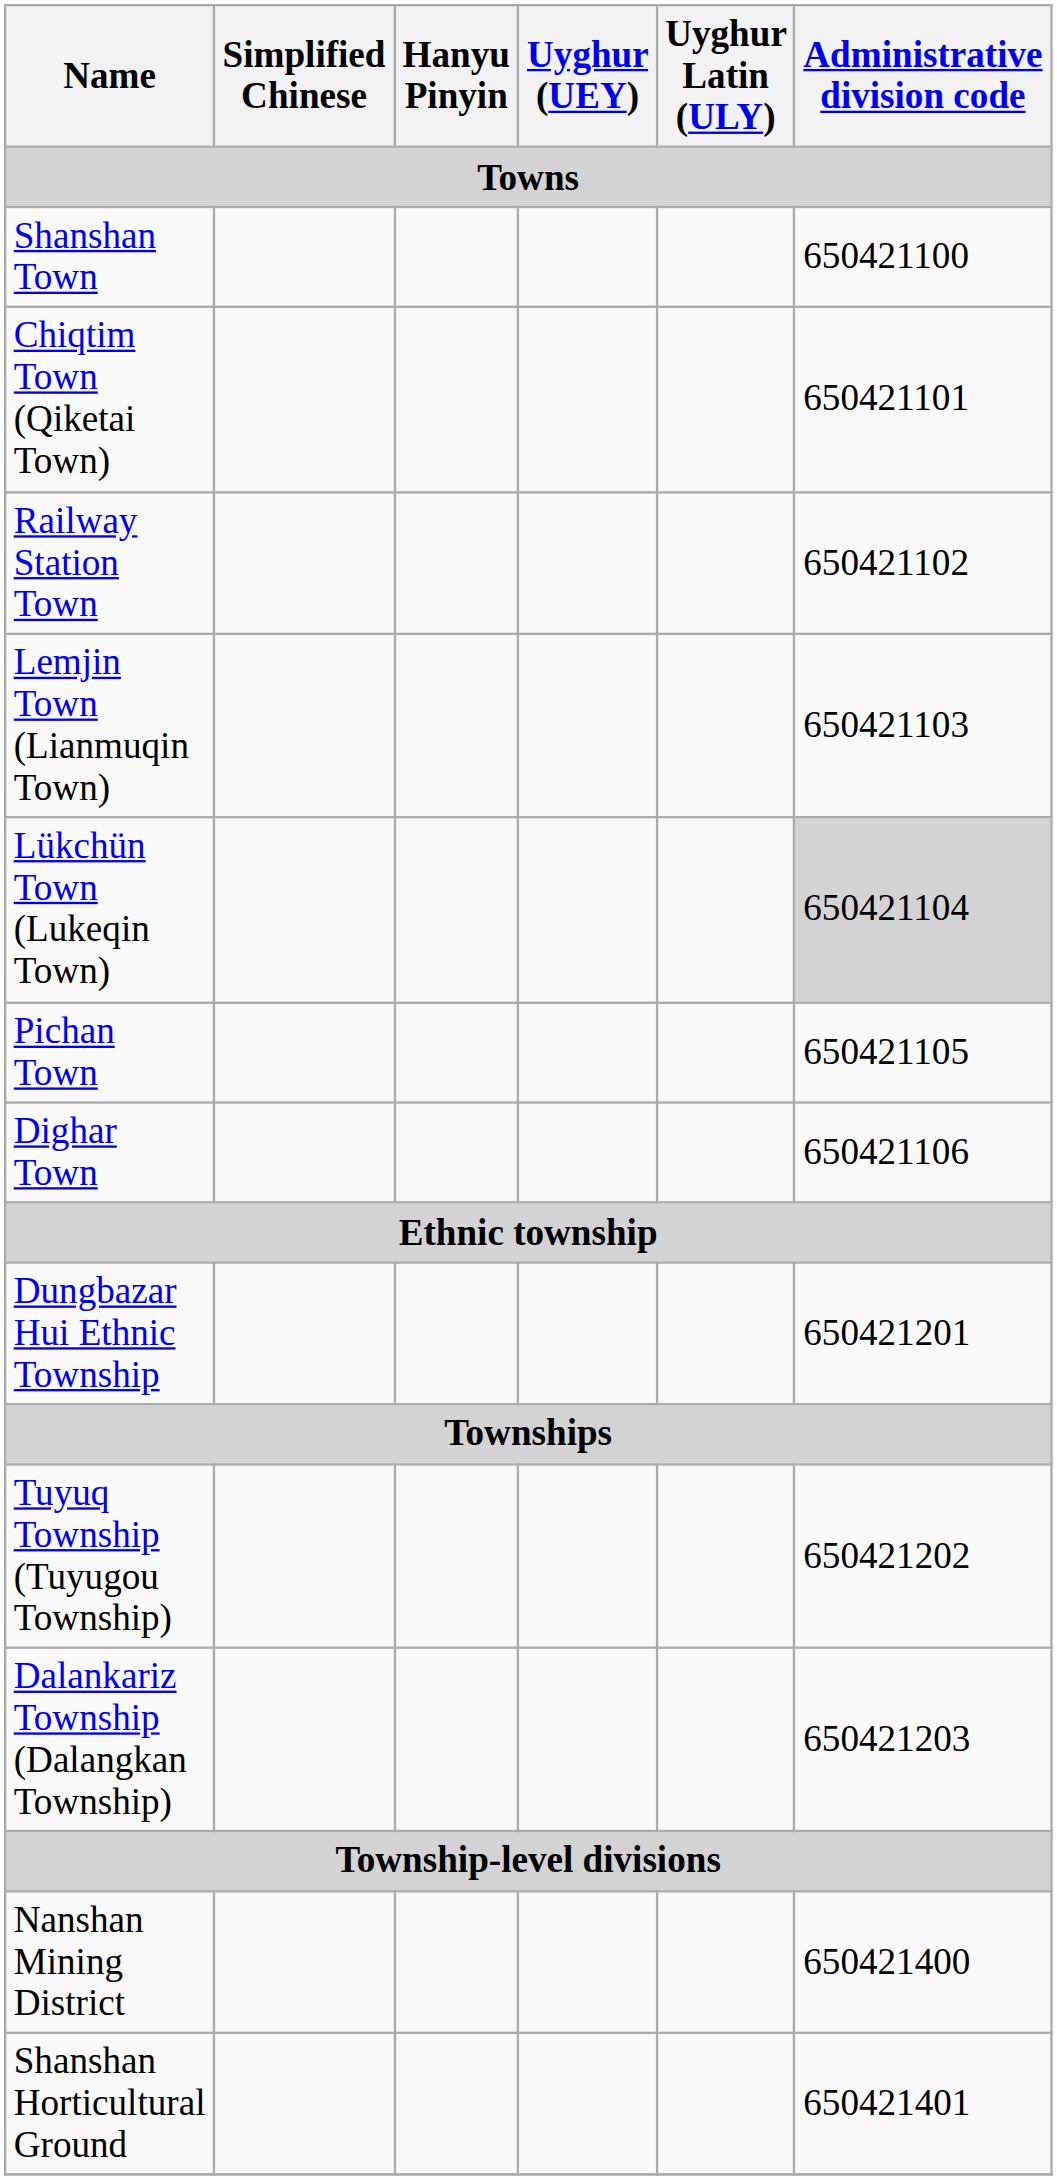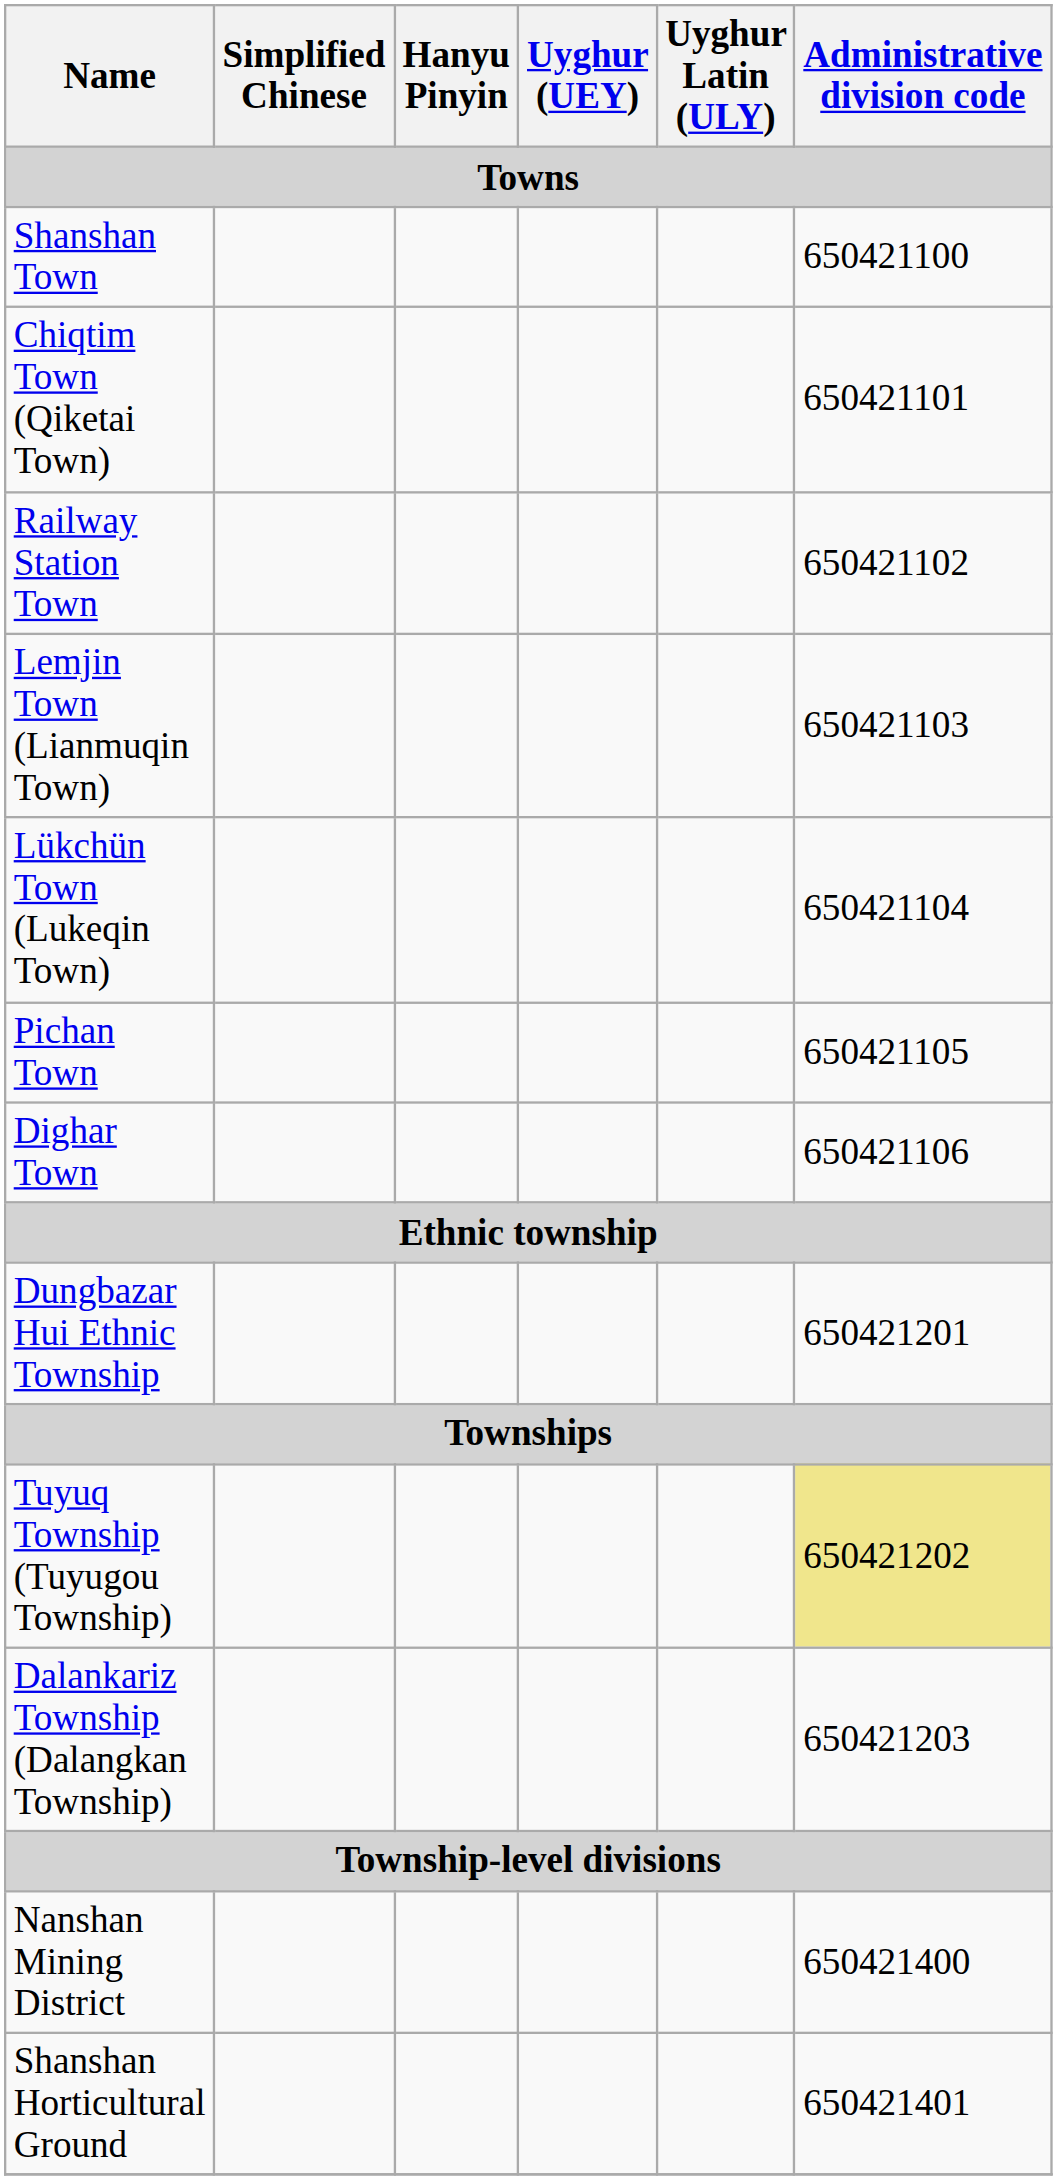Lükchün Town (Lukeqin Town) | Administrative division code: lightgrey background -> no background
Tuyuq Township (Tuyugou Township) | Administrative division code: no background -> khaki background
